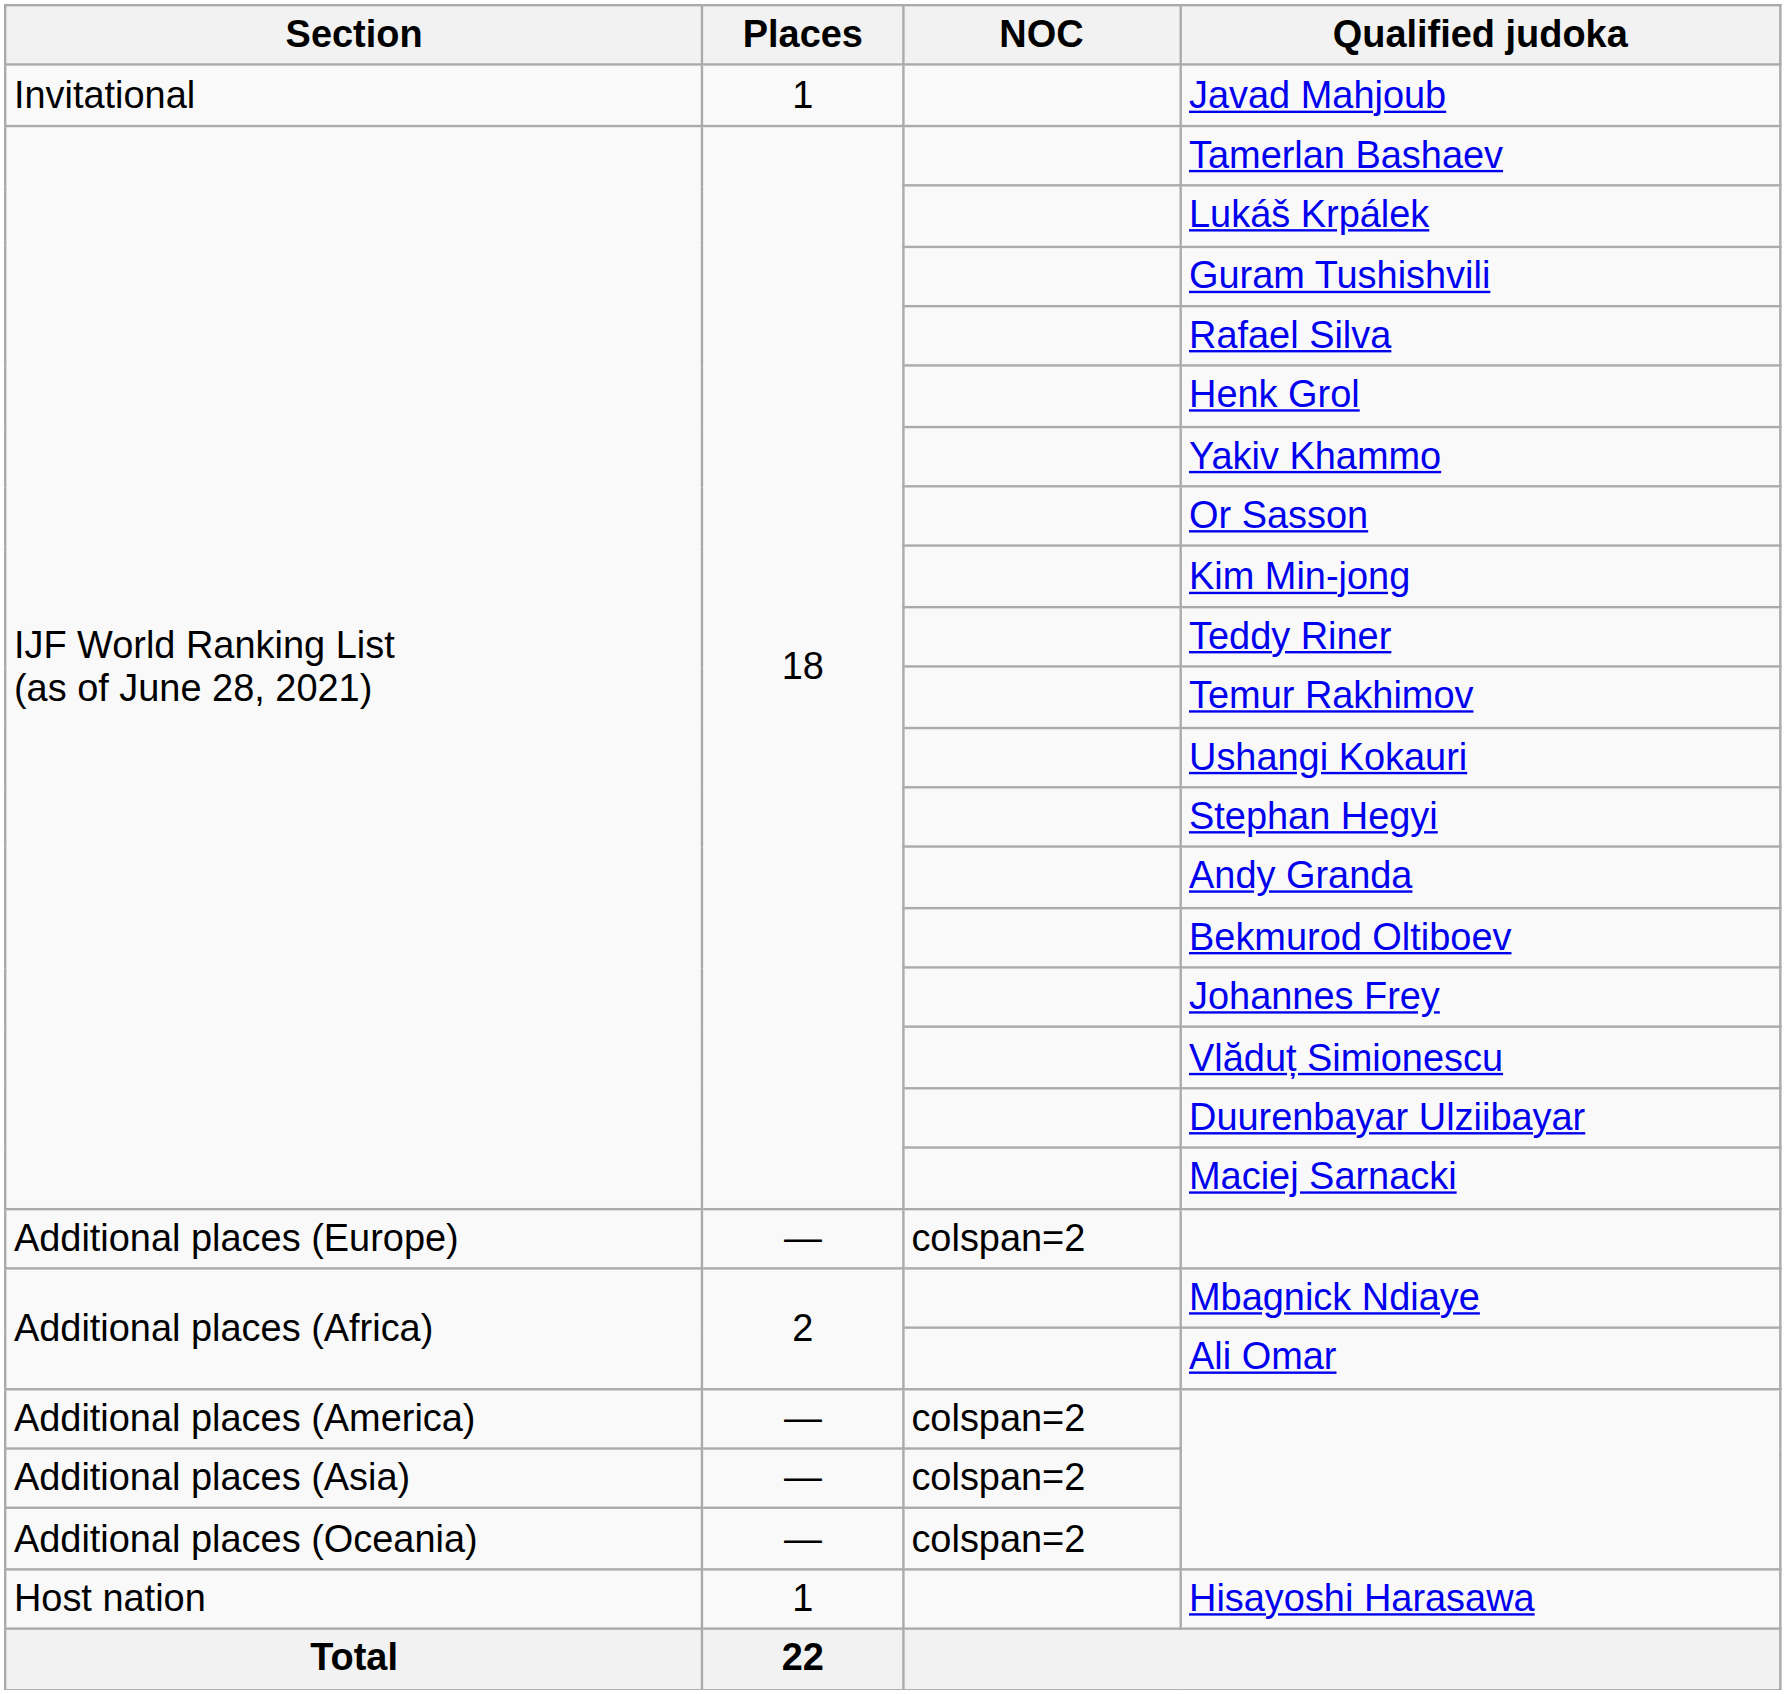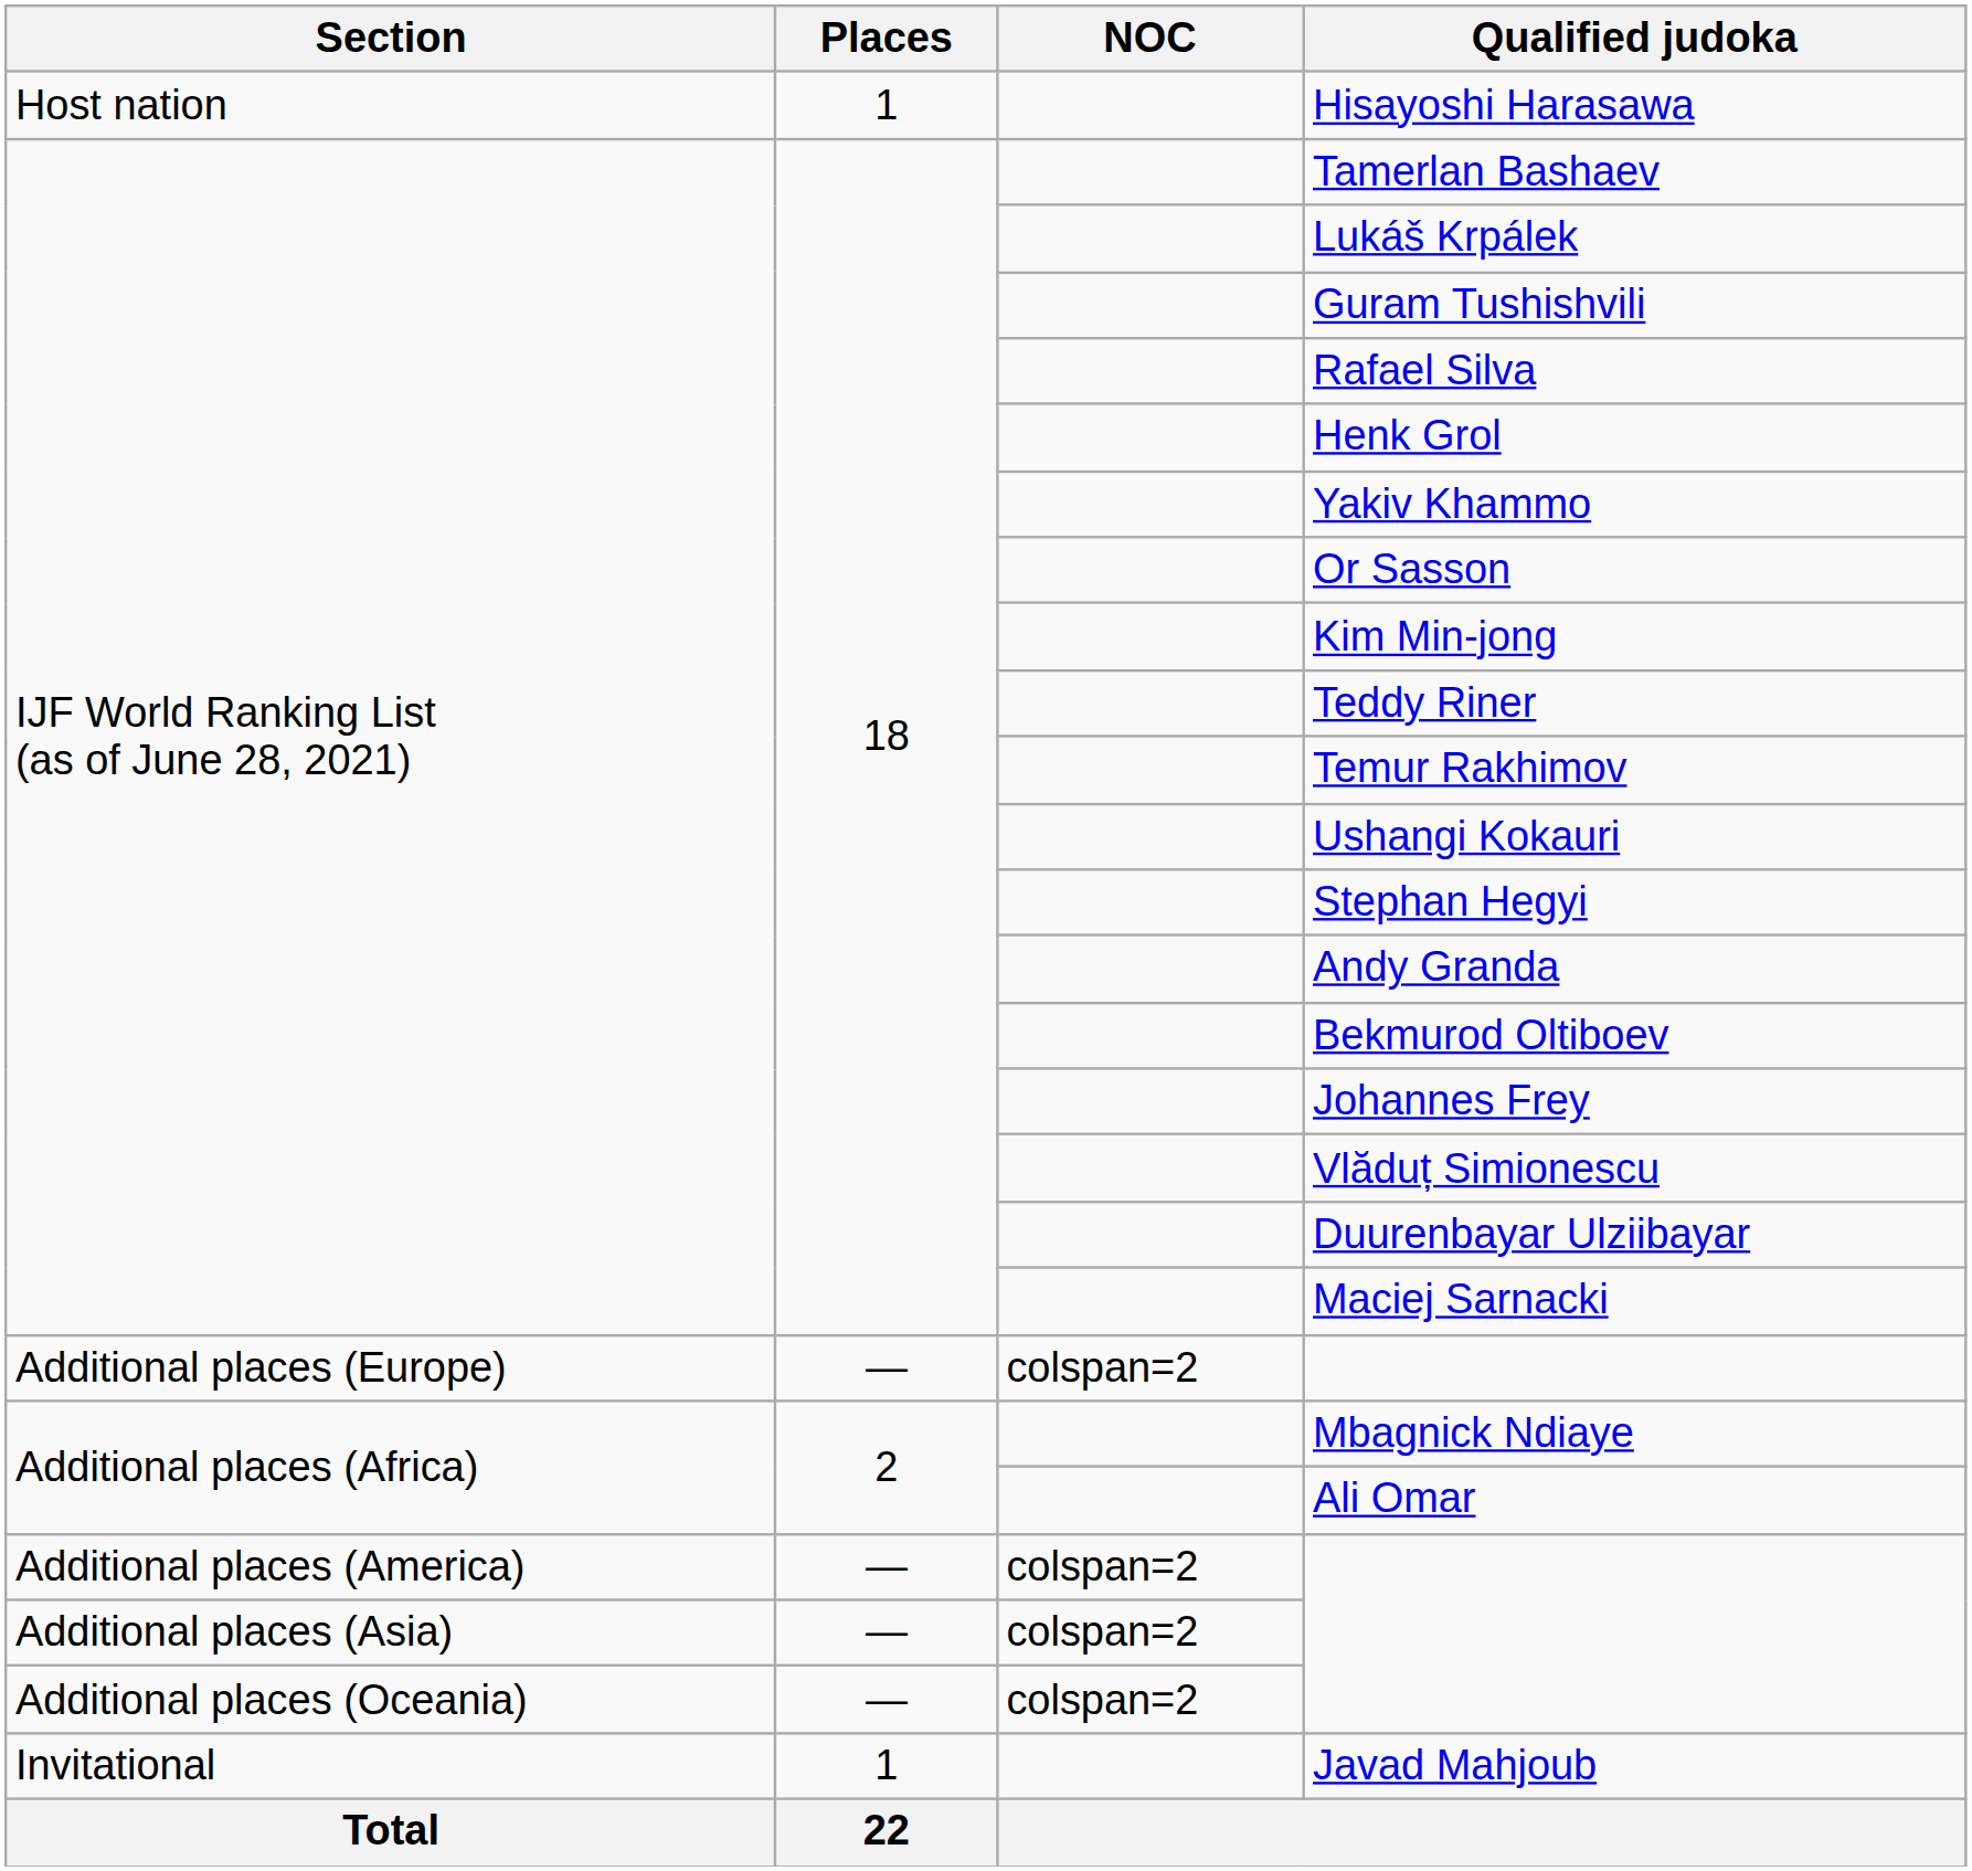rows swapped: Hisayoshi Harasawa <-> Javad Mahjoub
